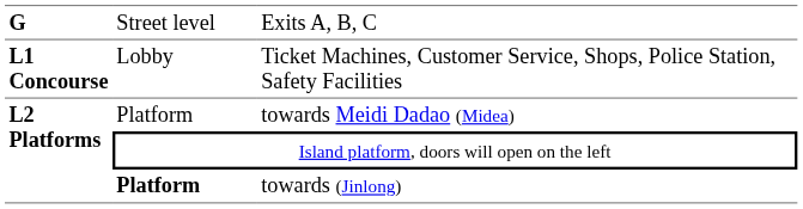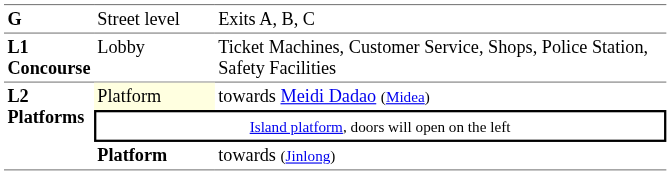towards Meidi Dadao (Midea) | column 2: no background -> lightyellow background
